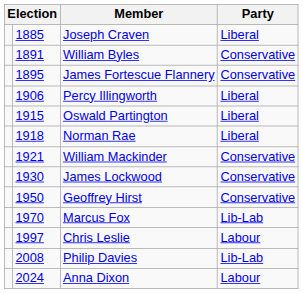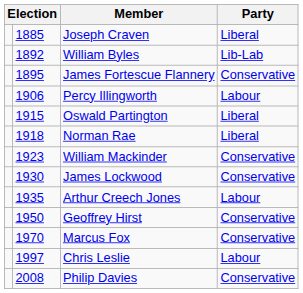William Byles | column 2: 1891 -> 1892
William Byles | Party: Conservative -> Lib-Lab
Percy Illingworth | Party: Liberal -> Labour
William Mackinder | column 2: 1921 -> 1923
+ row: 1935 | Arthur Creech Jones | Labour
Marcus Fox | Party: Lib-Lab -> Conservative
Philip Davies | Party: Lib-Lab -> Conservative
- row: 2024 | Anna Dixon | Labour
